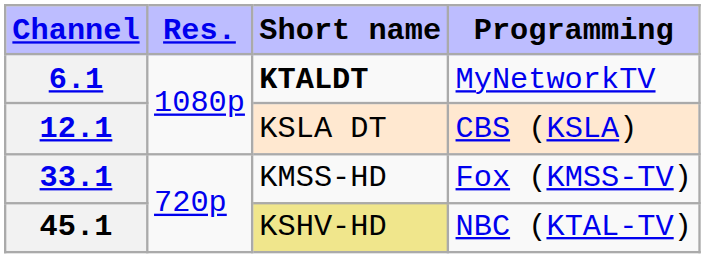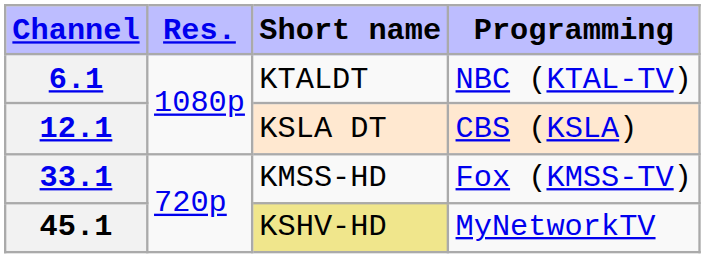6.1 | Short name: bold -> normal
6.1 | Programming: MyNetworkTV -> NBC (KTAL-TV)
45.1 | Programming: NBC (KTAL-TV) -> MyNetworkTV
